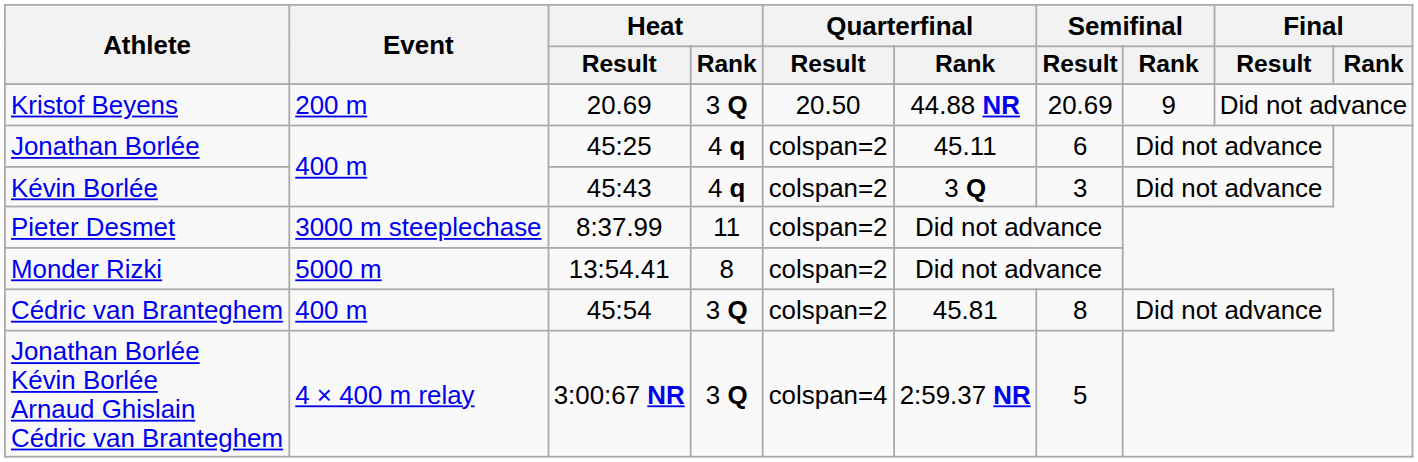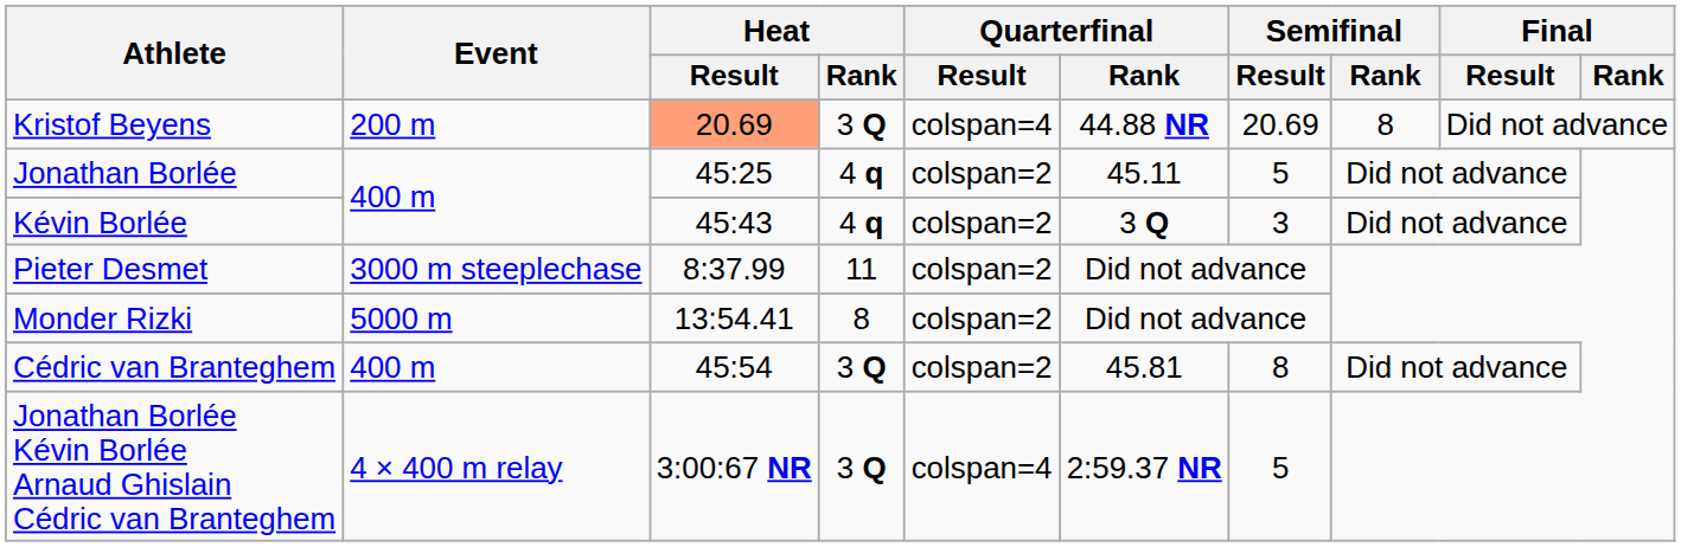Kristof Beyens | Heat / Result: no background -> lightsalmon background
Kristof Beyens | Quarterfinal / Result: 20.50 -> colspan=4
Kristof Beyens | Semifinal / Rank: 9 -> 8
Jonathan Borlée | Semifinal / Result: 6 -> 5
